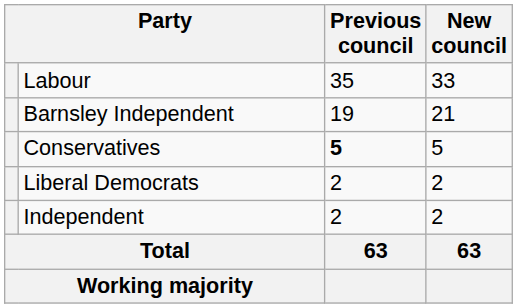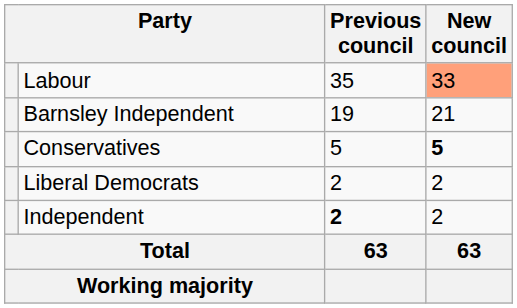Labour | New council: no background -> lightsalmon background
Conservatives | Previous council: bold -> normal
Conservatives | New council: normal -> bold
Independent | Previous council: normal -> bold
